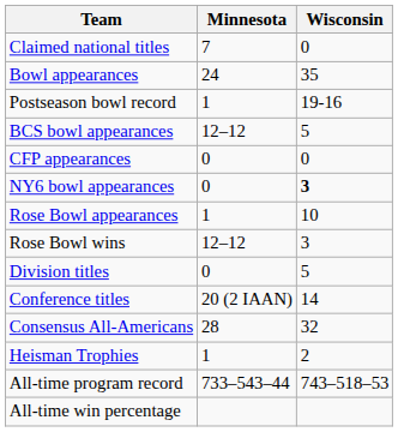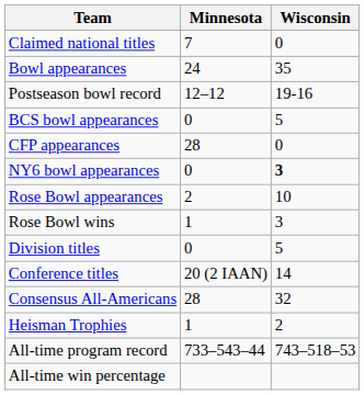Postseason bowl record | Minnesota: 1 -> 12–12
BCS bowl appearances | Minnesota: 12–12 -> 0
CFP appearances | Minnesota: 0 -> 28
Rose Bowl appearances | Minnesota: 1 -> 2
Rose Bowl wins | Minnesota: 12–12 -> 1
